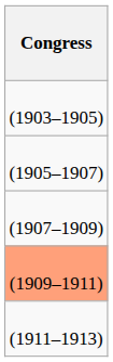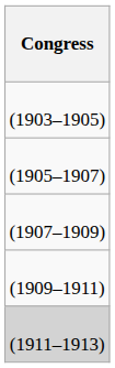row 5 | column 1: lightsalmon background -> no background
row 6 | column 1: no background -> lightgrey background
